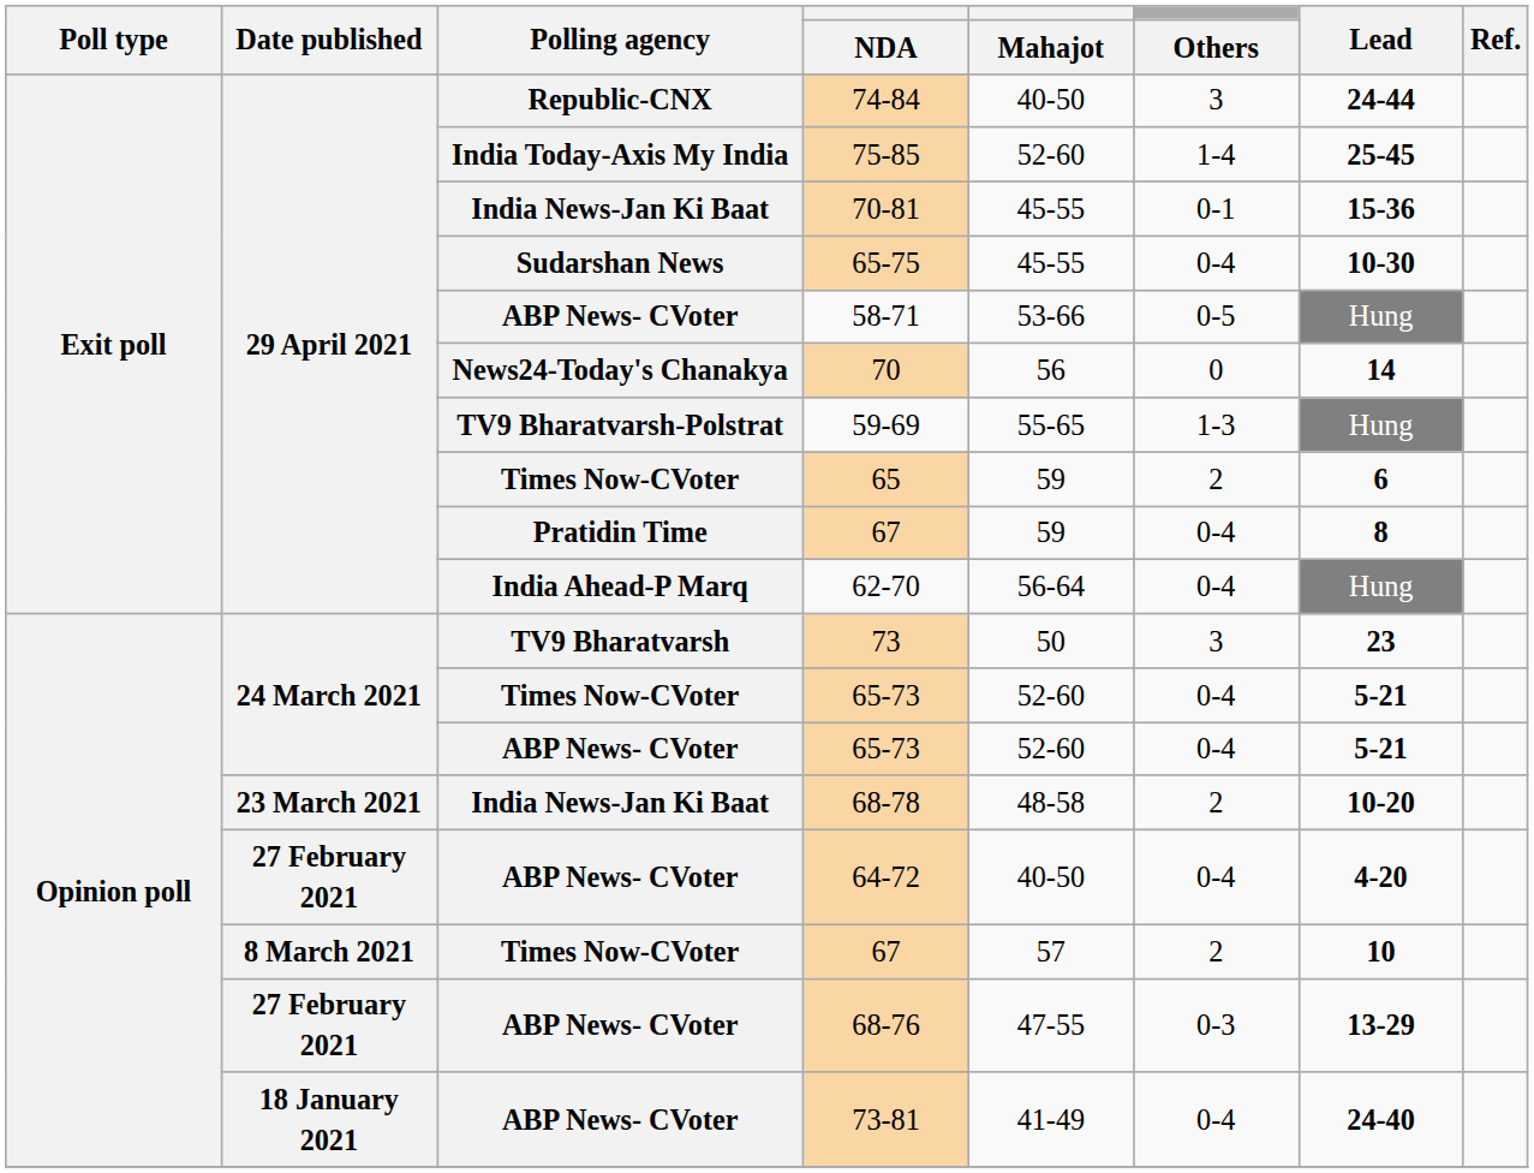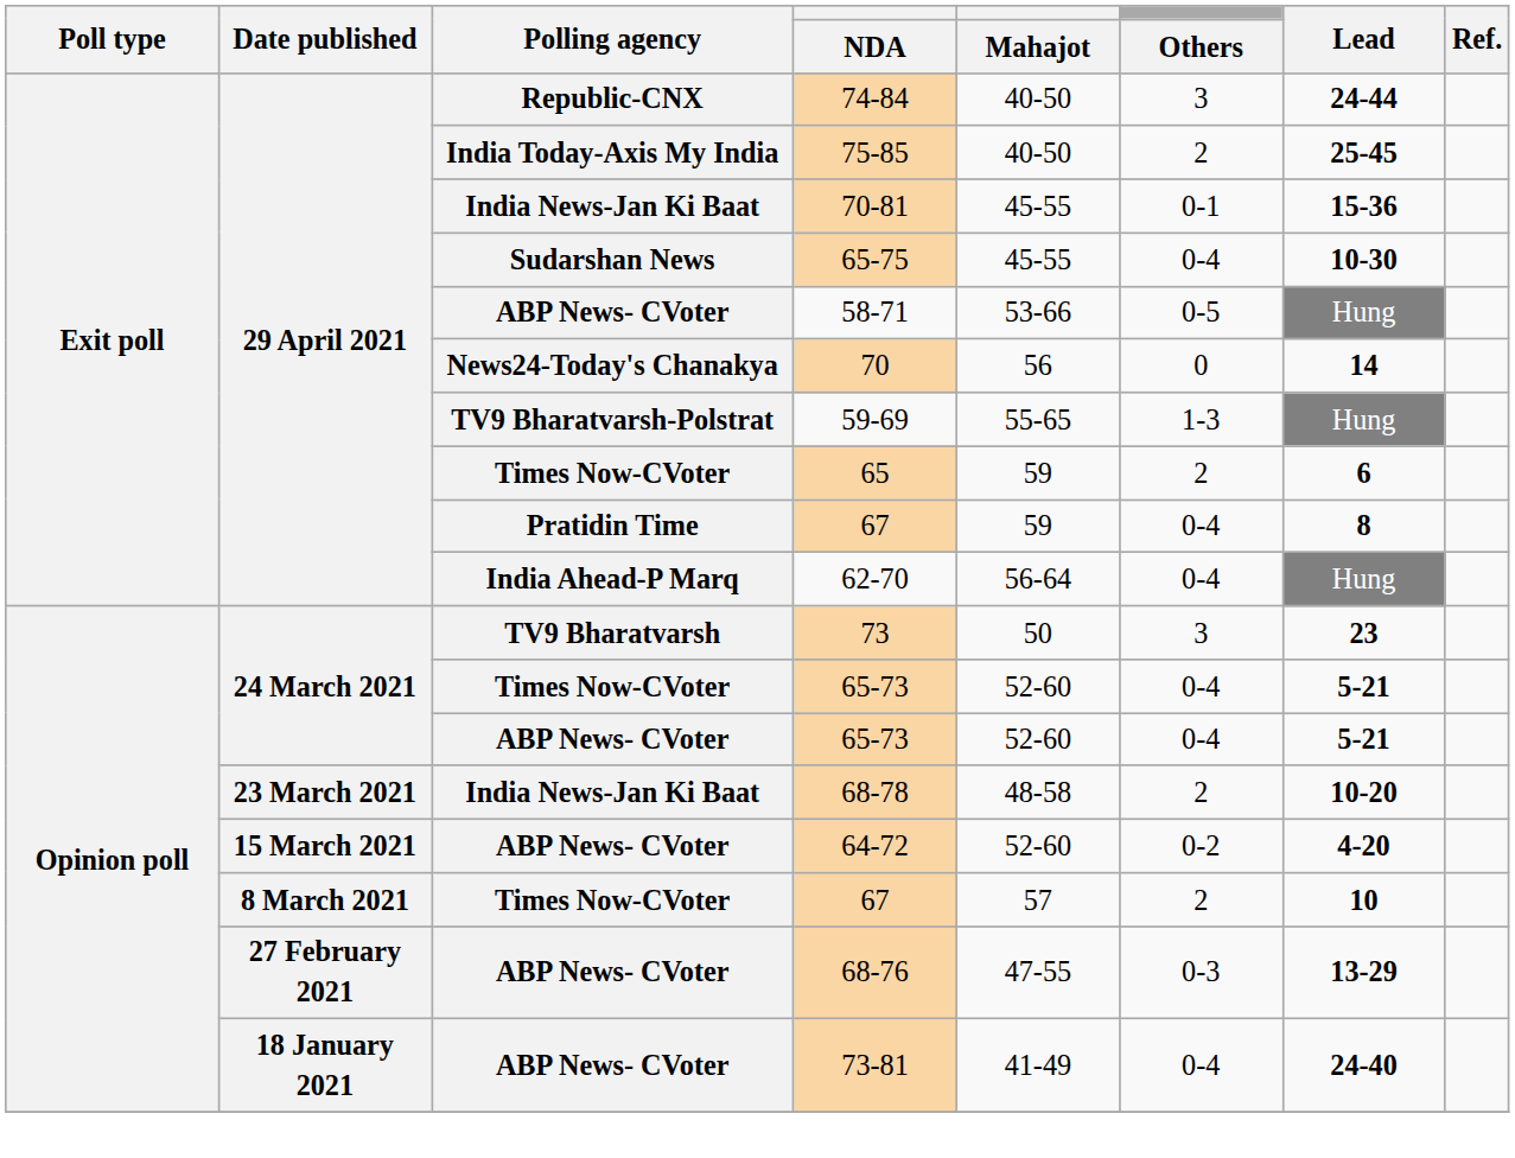75-85 | Mahajot: 52-60 -> 40-50
75-85 | Others: 1-4 -> 2
64-72 | Date published: 27 February 2021 -> 15 March 2021
64-72 | Mahajot: 40-50 -> 52-60
64-72 | Others: 0-4 -> 0-2
